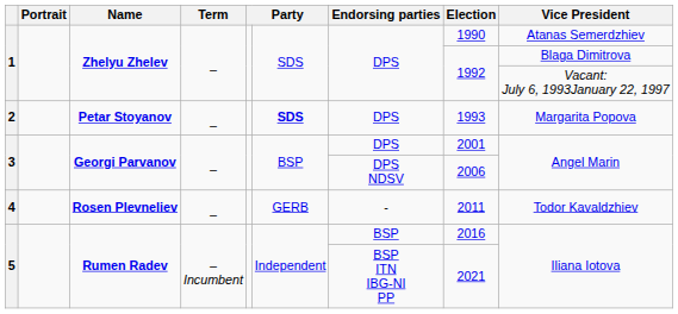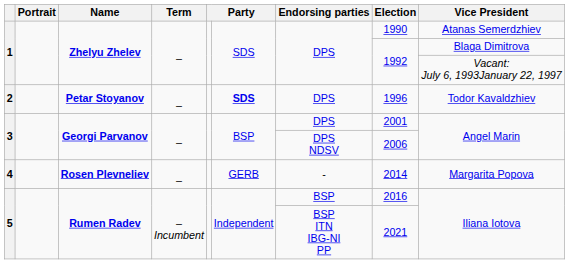2 | Election: 1993 -> 1996
2 | Vice President: Margarita Popova -> Todor Kavaldzhiev
4 | Election: 2011 -> 2014
4 | Vice President: Todor Kavaldzhiev -> Margarita Popova
